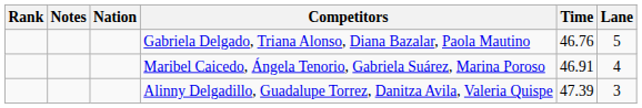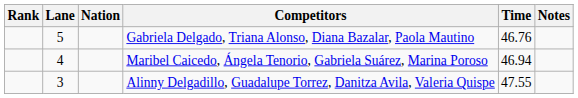columns swapped: Lane <-> Notes
row 3 | Time: 46.91 -> 46.94
row 4 | Time: 47.39 -> 47.55
